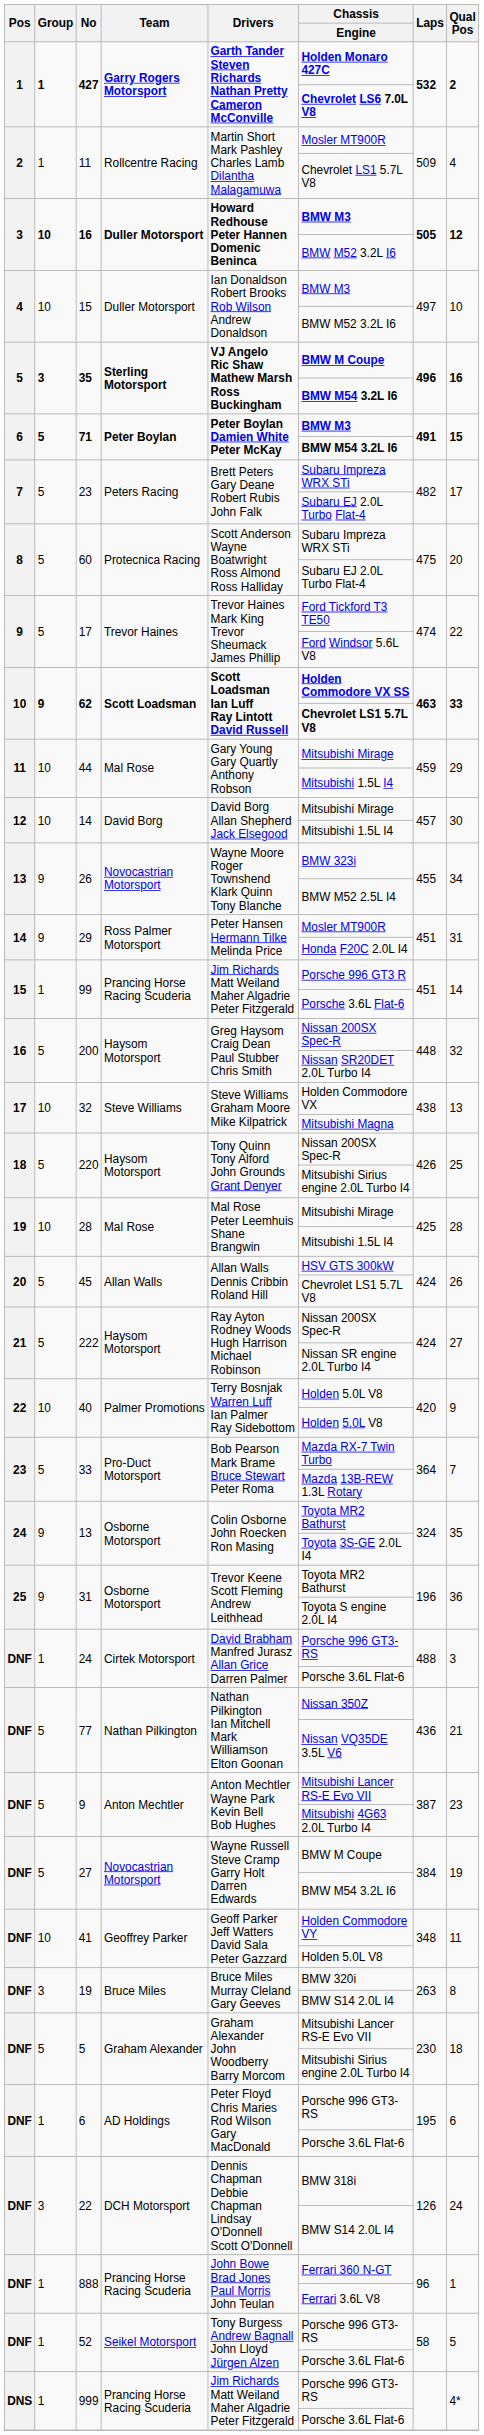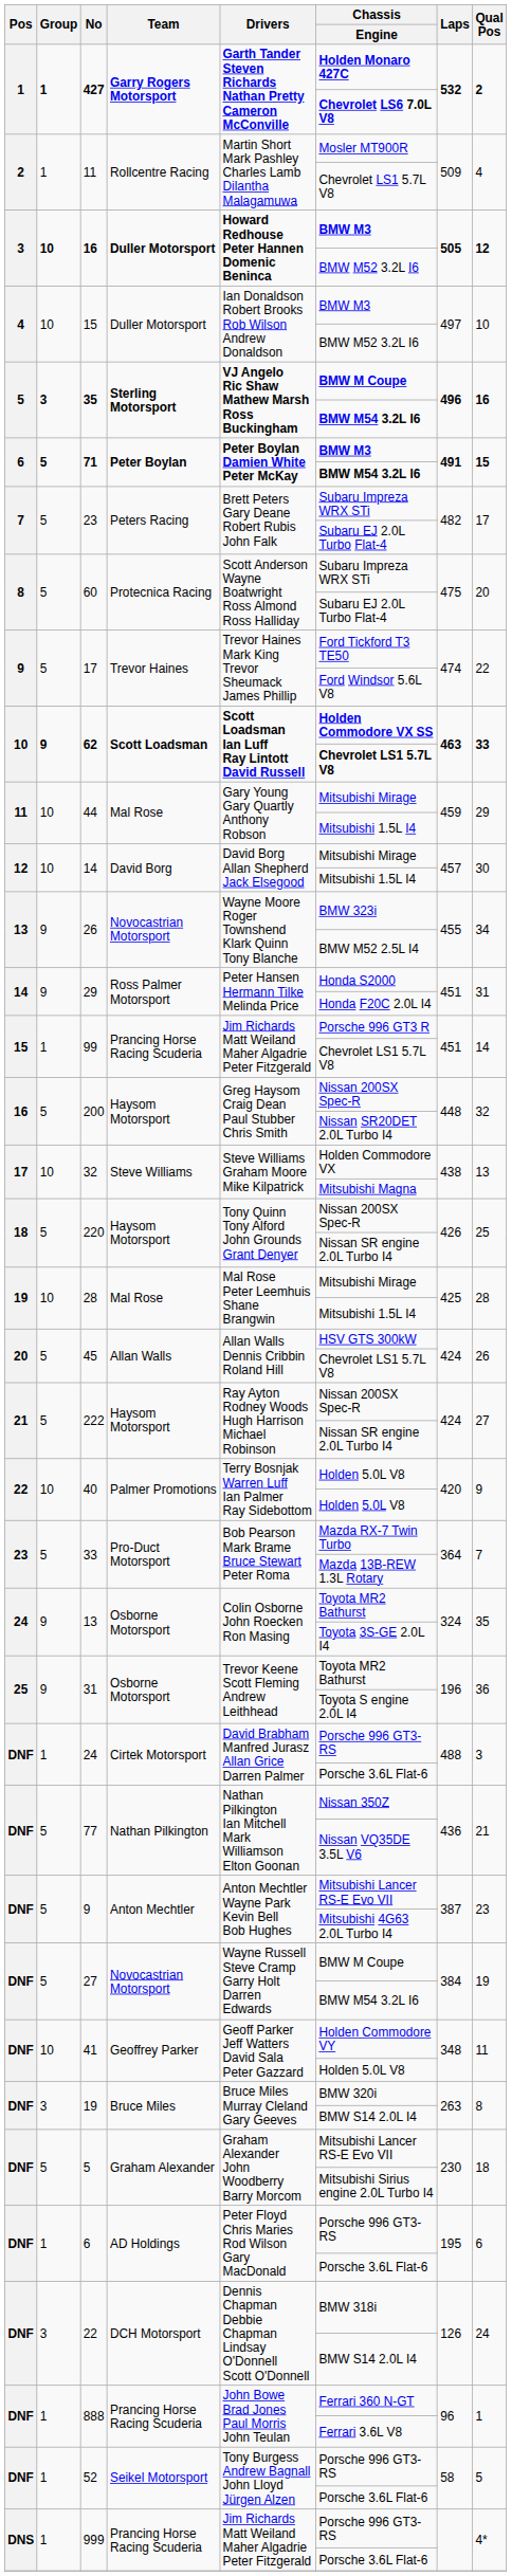row 29 | Chassis / Engine: Mosler MT900R -> Honda S2000
row 32 | Chassis / Engine: Porsche 3.6L Flat-6 -> Chevrolet LS1 5.7L V8
row 38 | Chassis / Engine: Mitsubishi Sirius engine 2.0L Turbo I4 -> Nissan SR engine 2.0L Turbo I4
